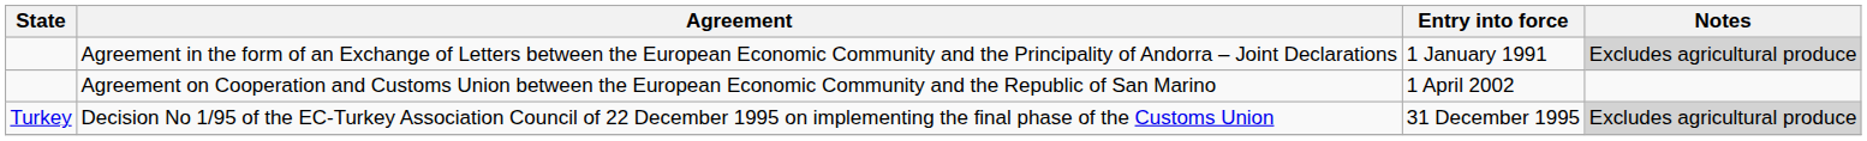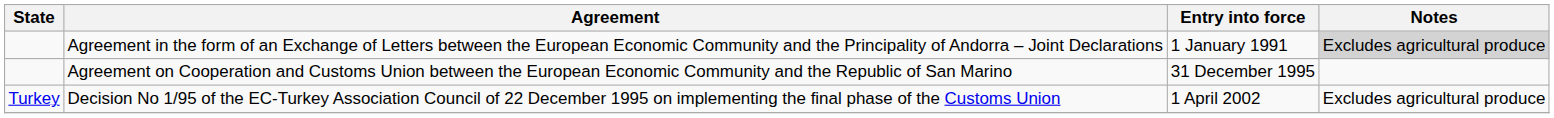row 3 | Entry into force: 1 April 2002 -> 31 December 1995
row 4 | Entry into force: 31 December 1995 -> 1 April 2002
row 4 | Notes: lightgrey background -> no background
